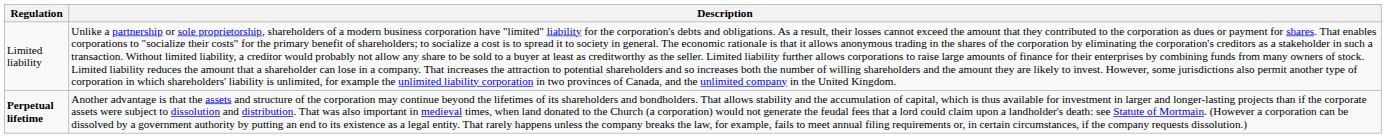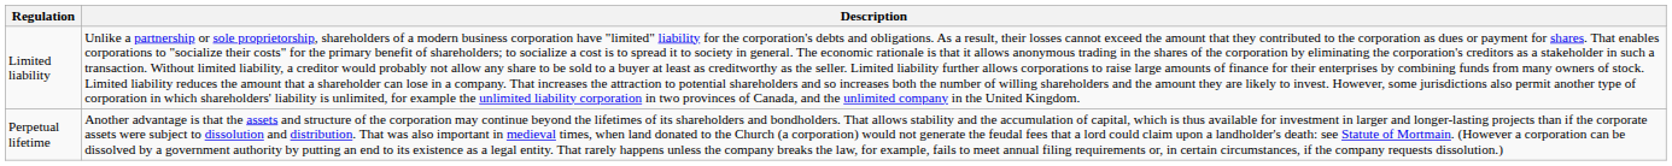Perpetual lifetime | Regulation: bold -> normal
